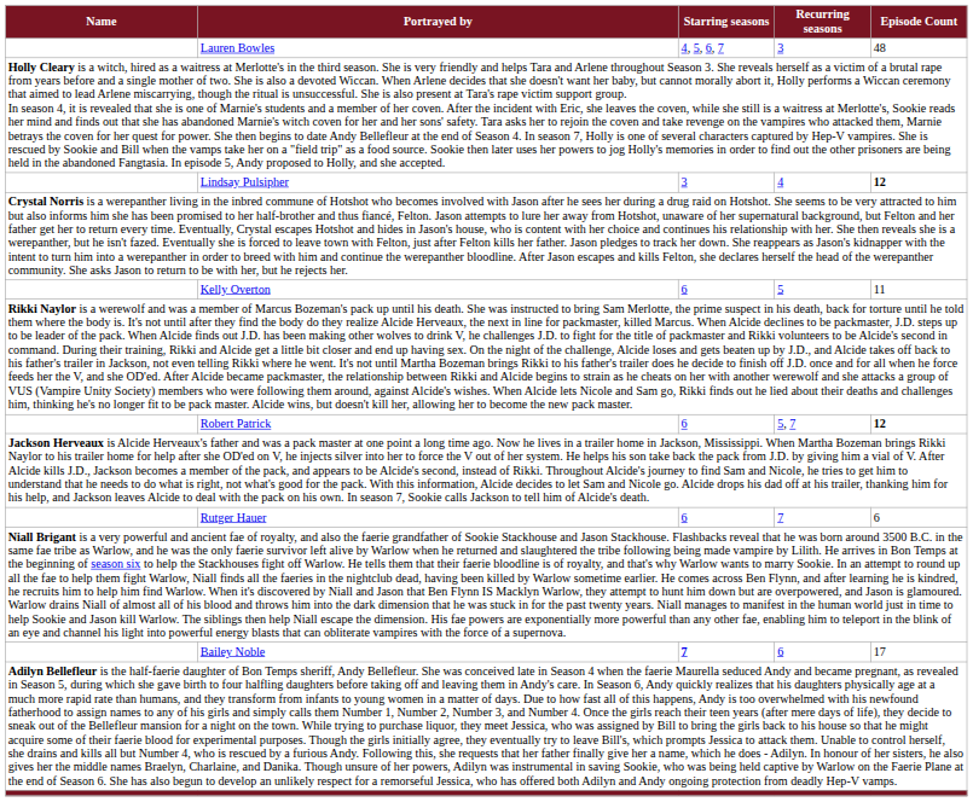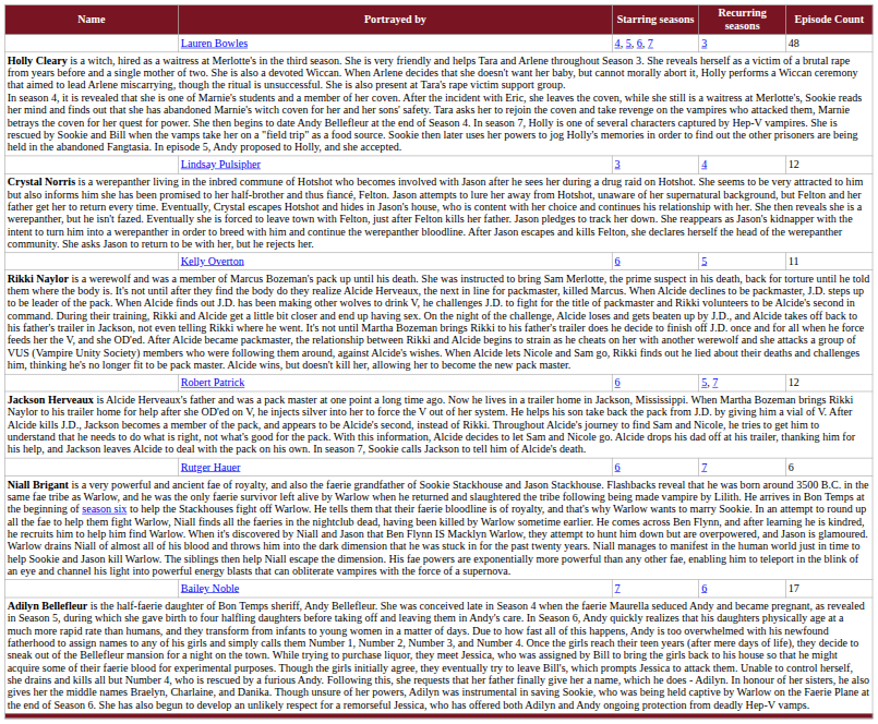Lindsay Pulsipher | Episode Count: bold -> normal
Robert Patrick | Episode Count: bold -> normal
Bailey Noble | Starring seasons: bold -> normal
